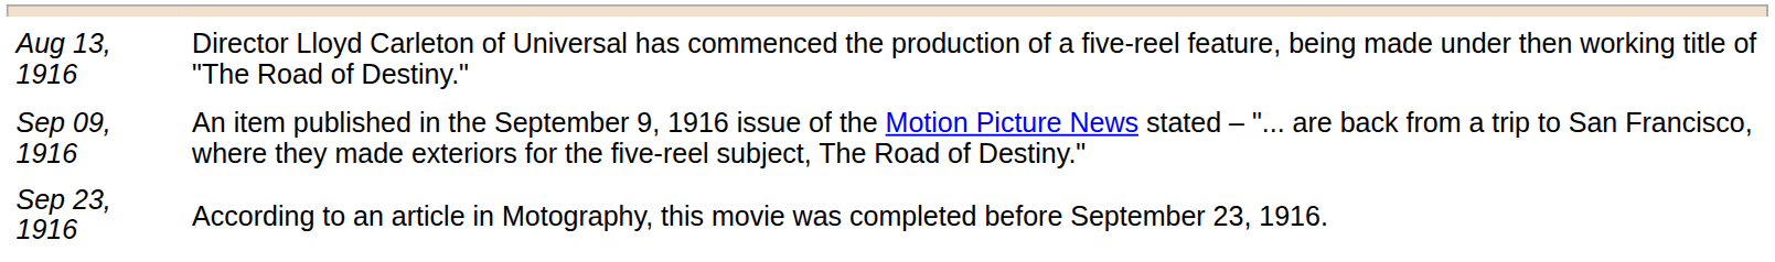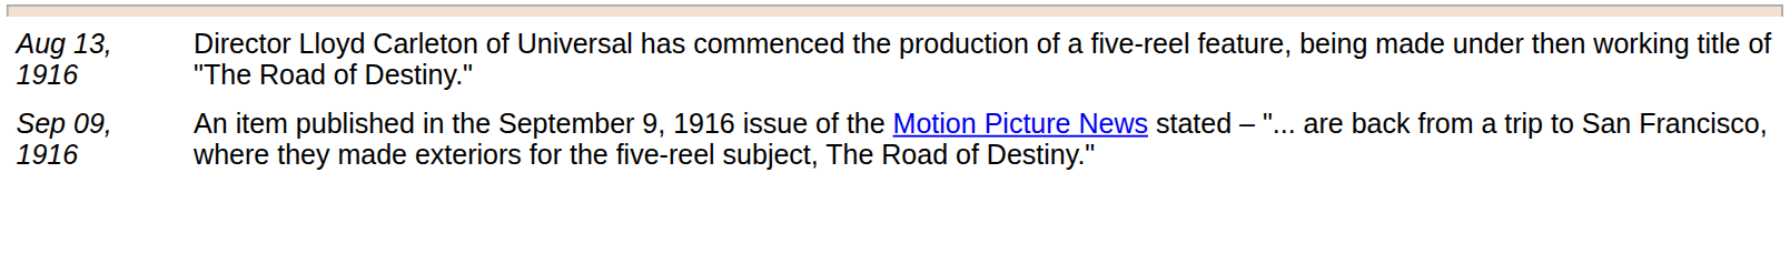- row: Sep 23, 1916 | According to an article in Motography, this movie was completed before September 23, 1916.
